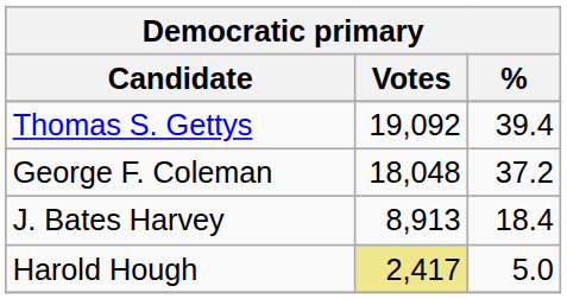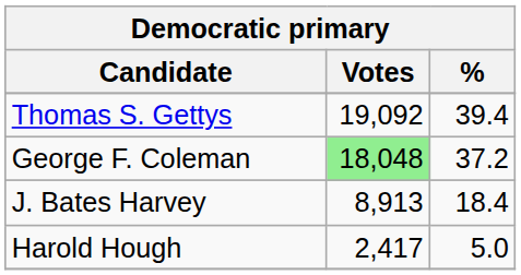George F. Coleman | Votes: no background -> lightgreen background
Harold Hough | Votes: khaki background -> no background
